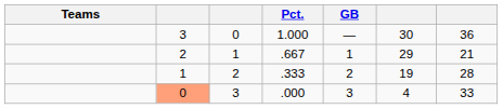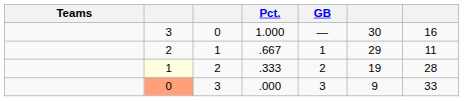row 2 | column 7: 36 -> 16
row 3 | column 7: 21 -> 11
row 4 | column 2: no background -> lightyellow background
row 5 | column 6: 4 -> 9
